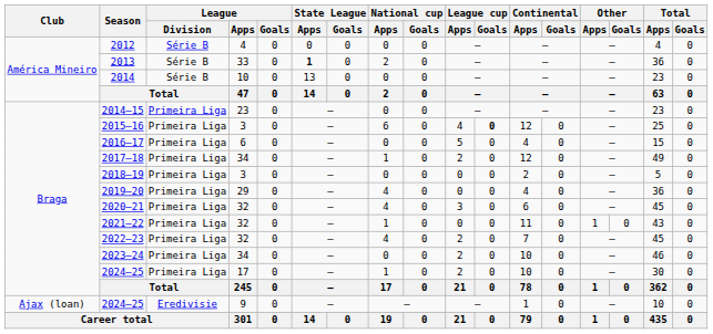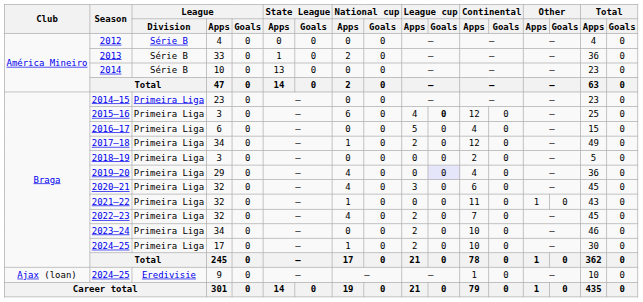2013 | State League / Apps: bold -> normal
2019–20 | League cup / Goals: no background -> lavender background
